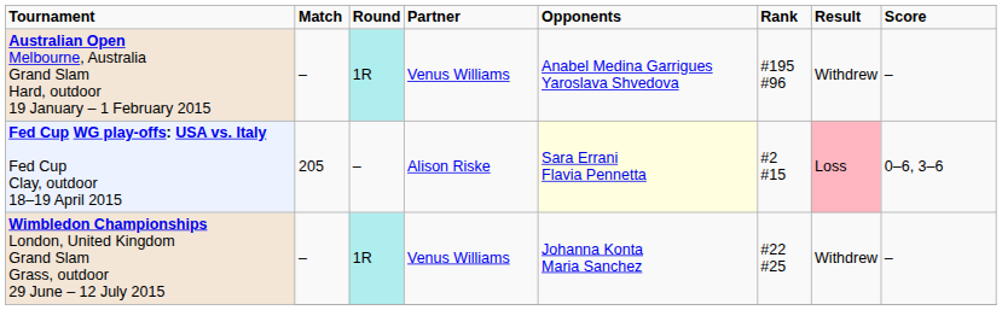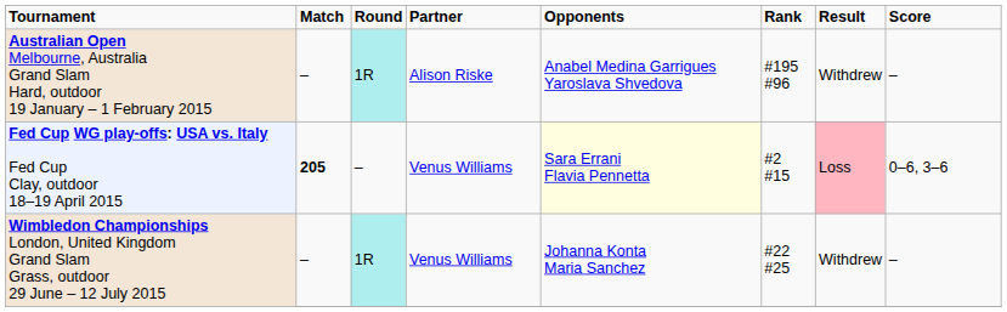row 2 | column 4: Venus Williams -> Alison Riske
row 3 | column 2: normal -> bold
row 3 | column 4: Alison Riske -> Venus Williams
